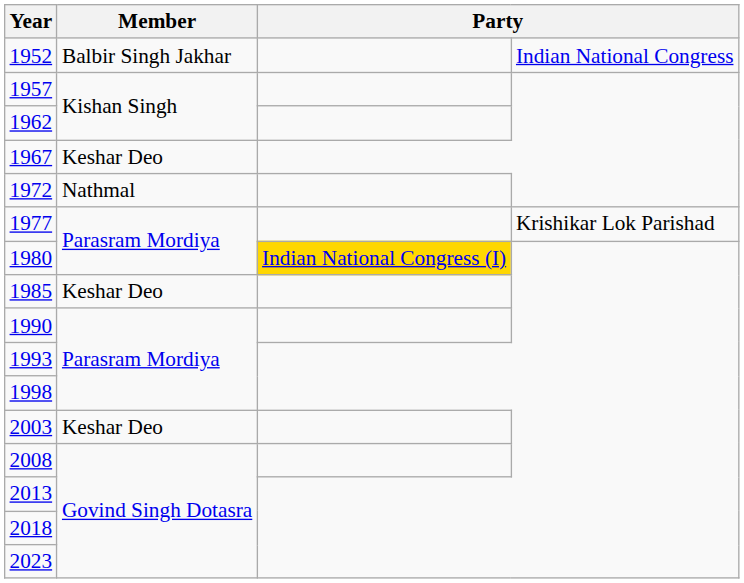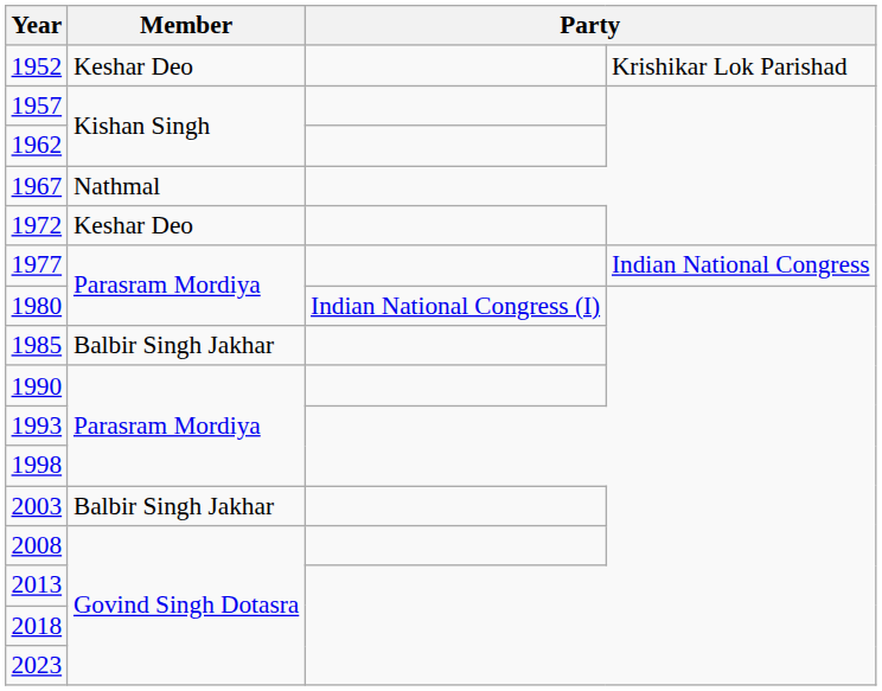1952 | Member: Balbir Singh Jakhar -> Keshar Deo
1952 | column 4: Indian National Congress -> Krishikar Lok Parishad
1967 | Member: Keshar Deo -> Nathmal
1972 | Member: Nathmal -> Keshar Deo
1977 | column 4: Krishikar Lok Parishad -> Indian National Congress
1980 | column 3: gold background -> no background
1985 | Member: Keshar Deo -> Balbir Singh Jakhar
2003 | Member: Keshar Deo -> Balbir Singh Jakhar
